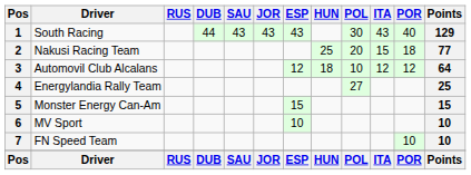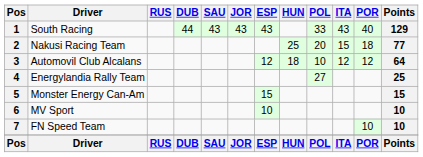1 | POL: 30 -> 33
